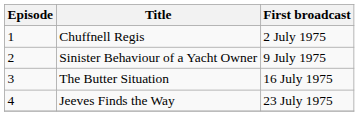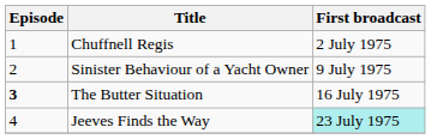The Butter Situation | Episode: normal -> bold
Jeeves Finds the Way | First broadcast: no background -> paleturquoise background
